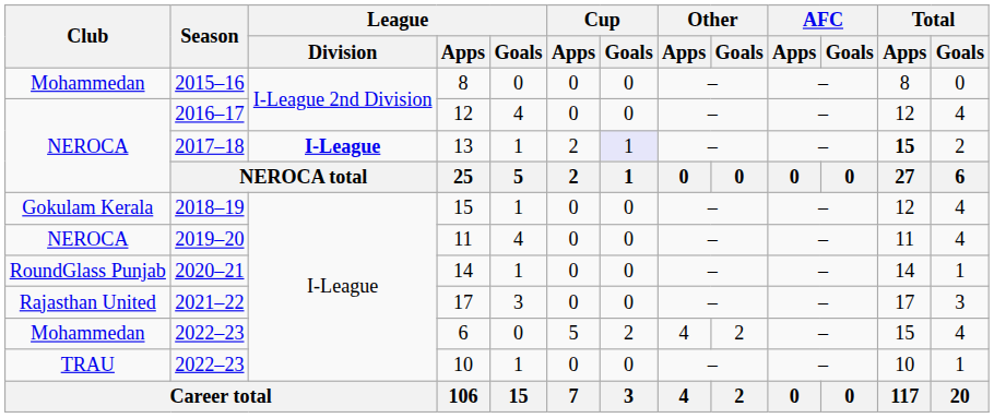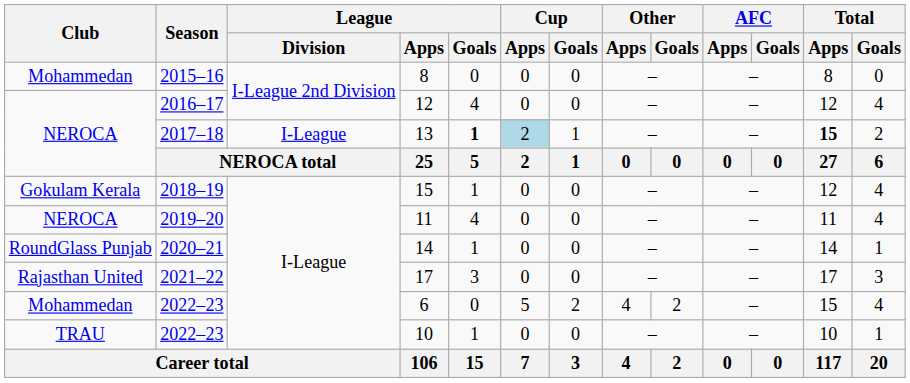13 | League / Division: bold -> normal
13 | League / Goals: normal -> bold
13 | Cup / Apps: no background -> lightblue background
13 | Cup / Goals: lavender background -> no background
